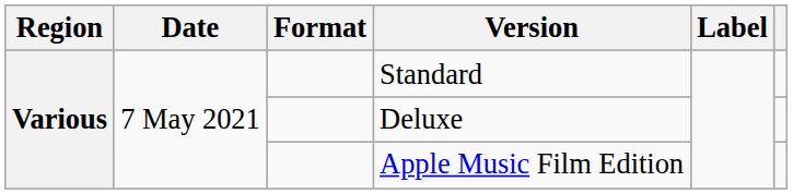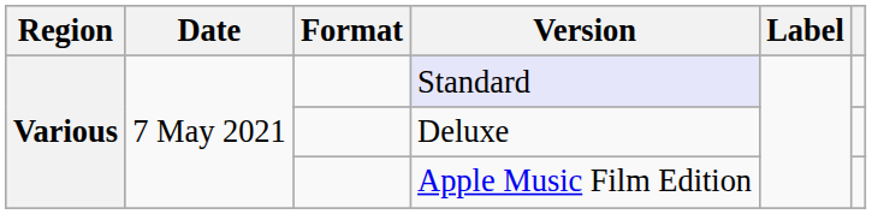Standard | Version: no background -> lavender background
